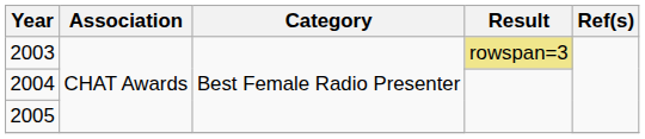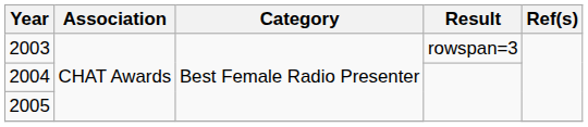2003 | Result: khaki background -> no background
